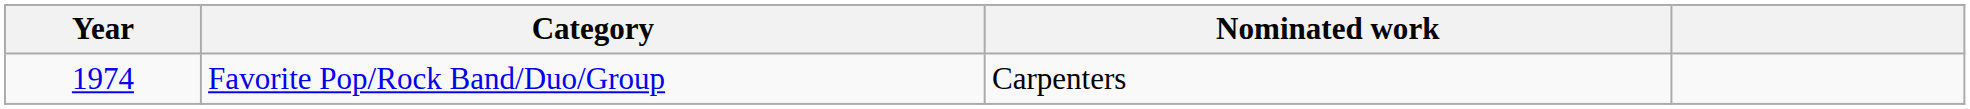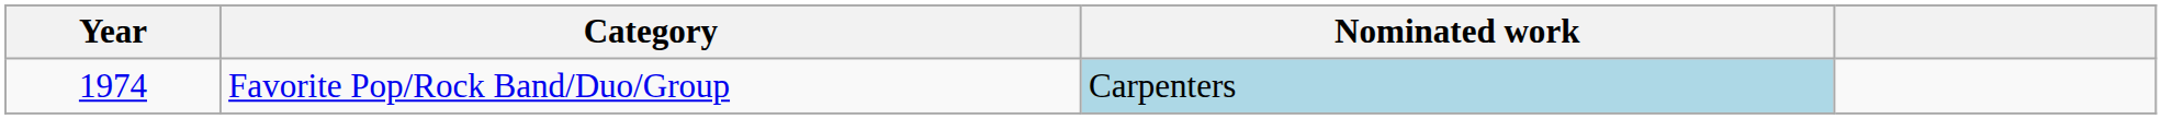Favorite Pop/Rock Band/Duo/Group | Nominated work: no background -> lightblue background
